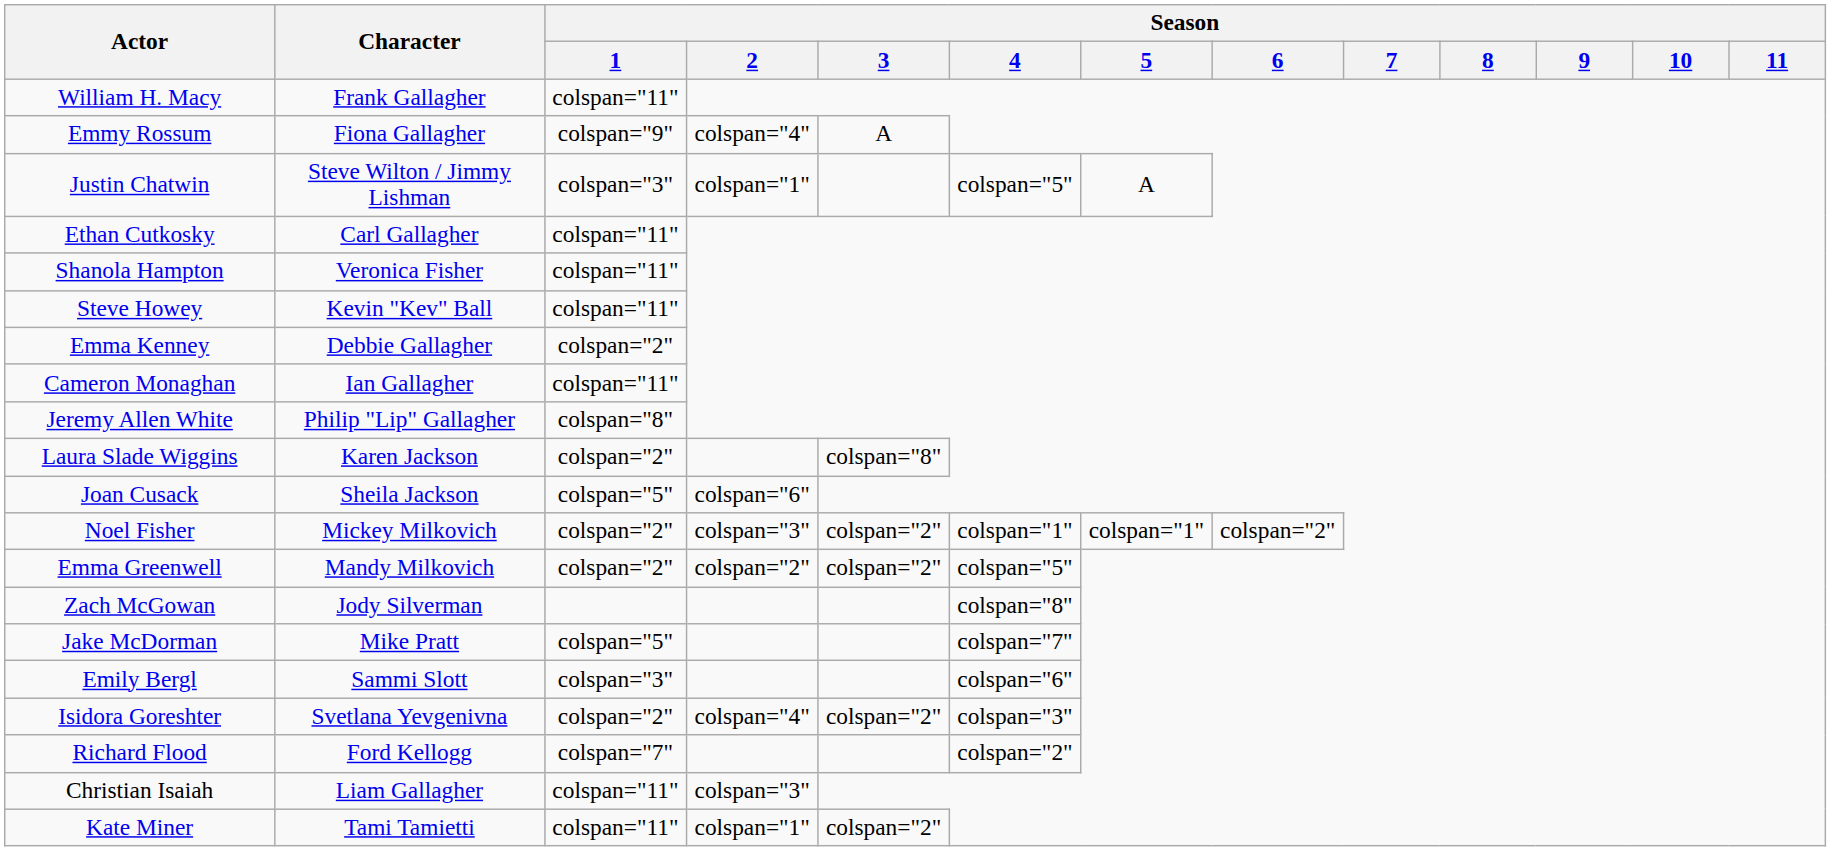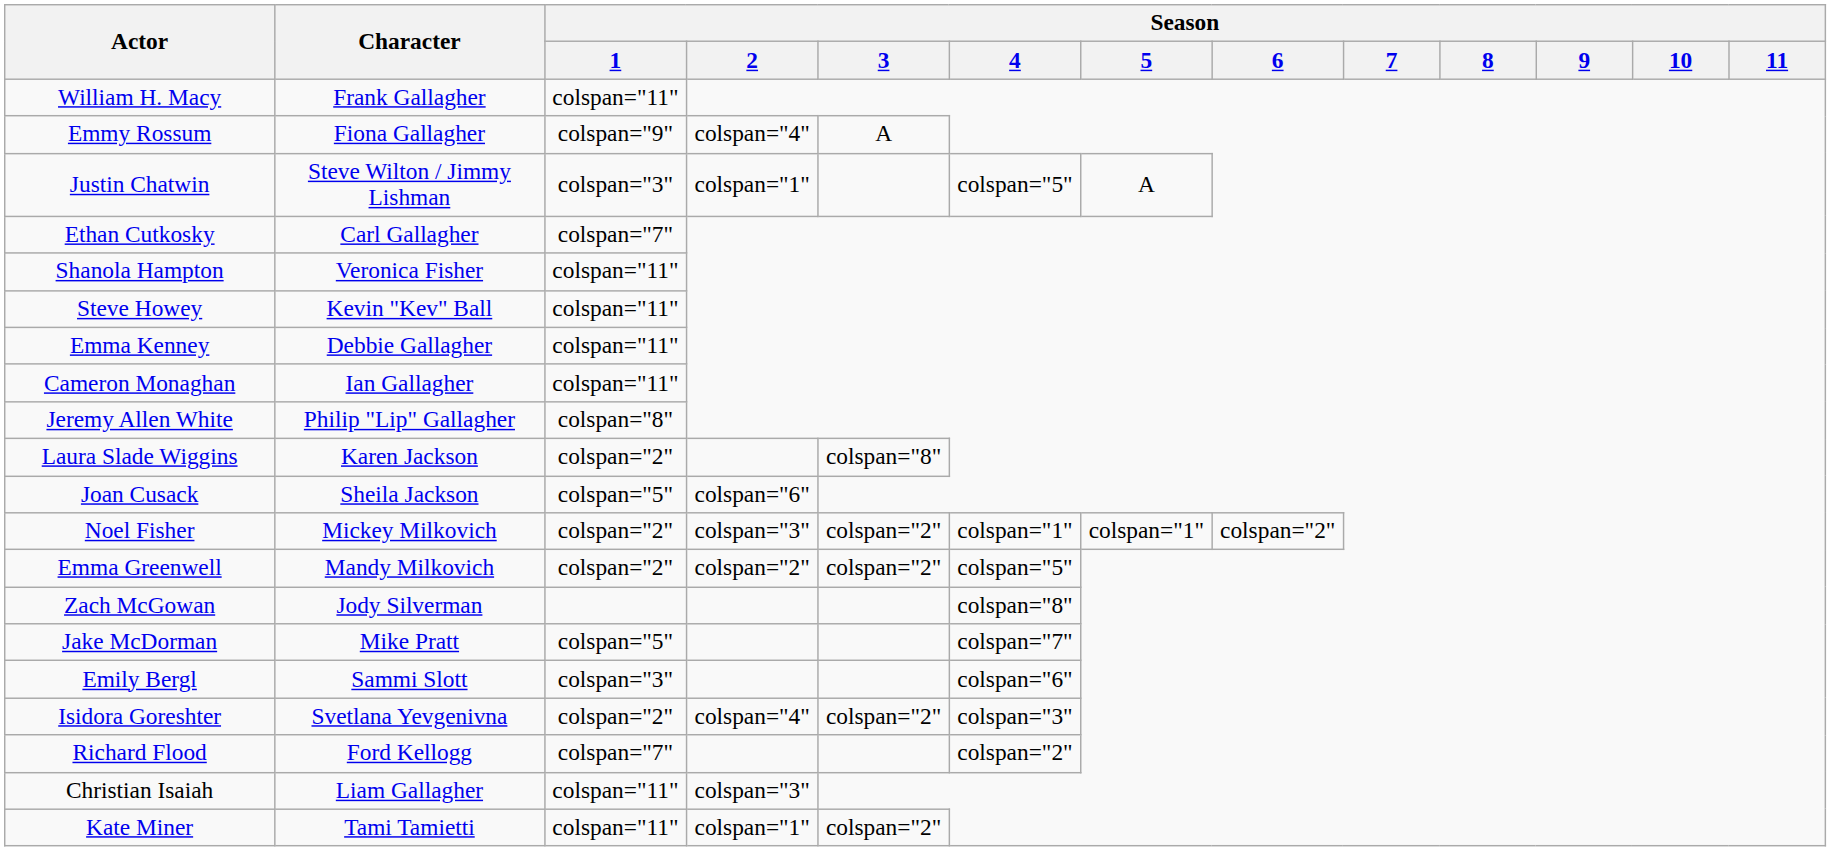Ethan Cutkosky | Season / 1: colspan="11" -> colspan="7"
Emma Kenney | Season / 1: colspan="2" -> colspan="11"
